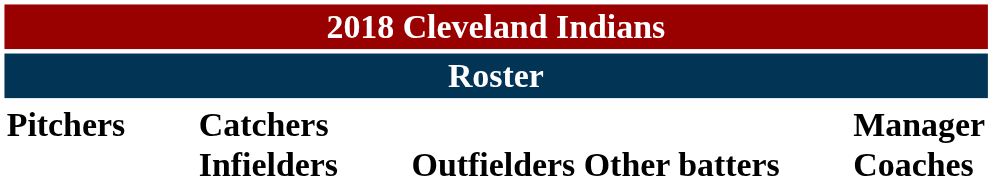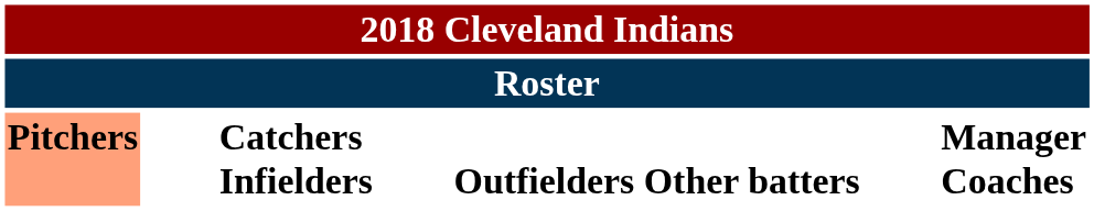Pitchers | column 1: no background -> lightsalmon background
